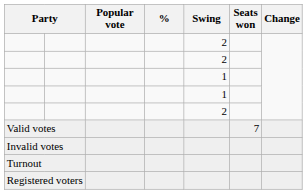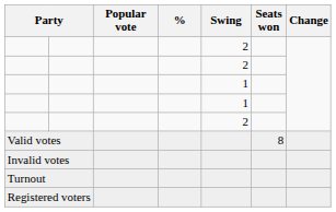Valid votes | Seats won: 7 -> 8
